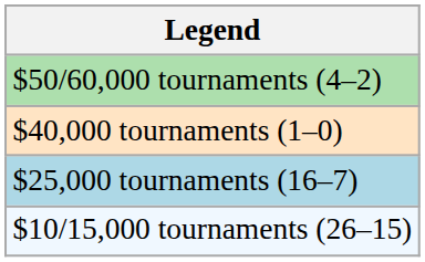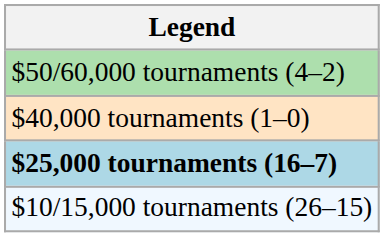row 4 | column 1: normal -> bold
